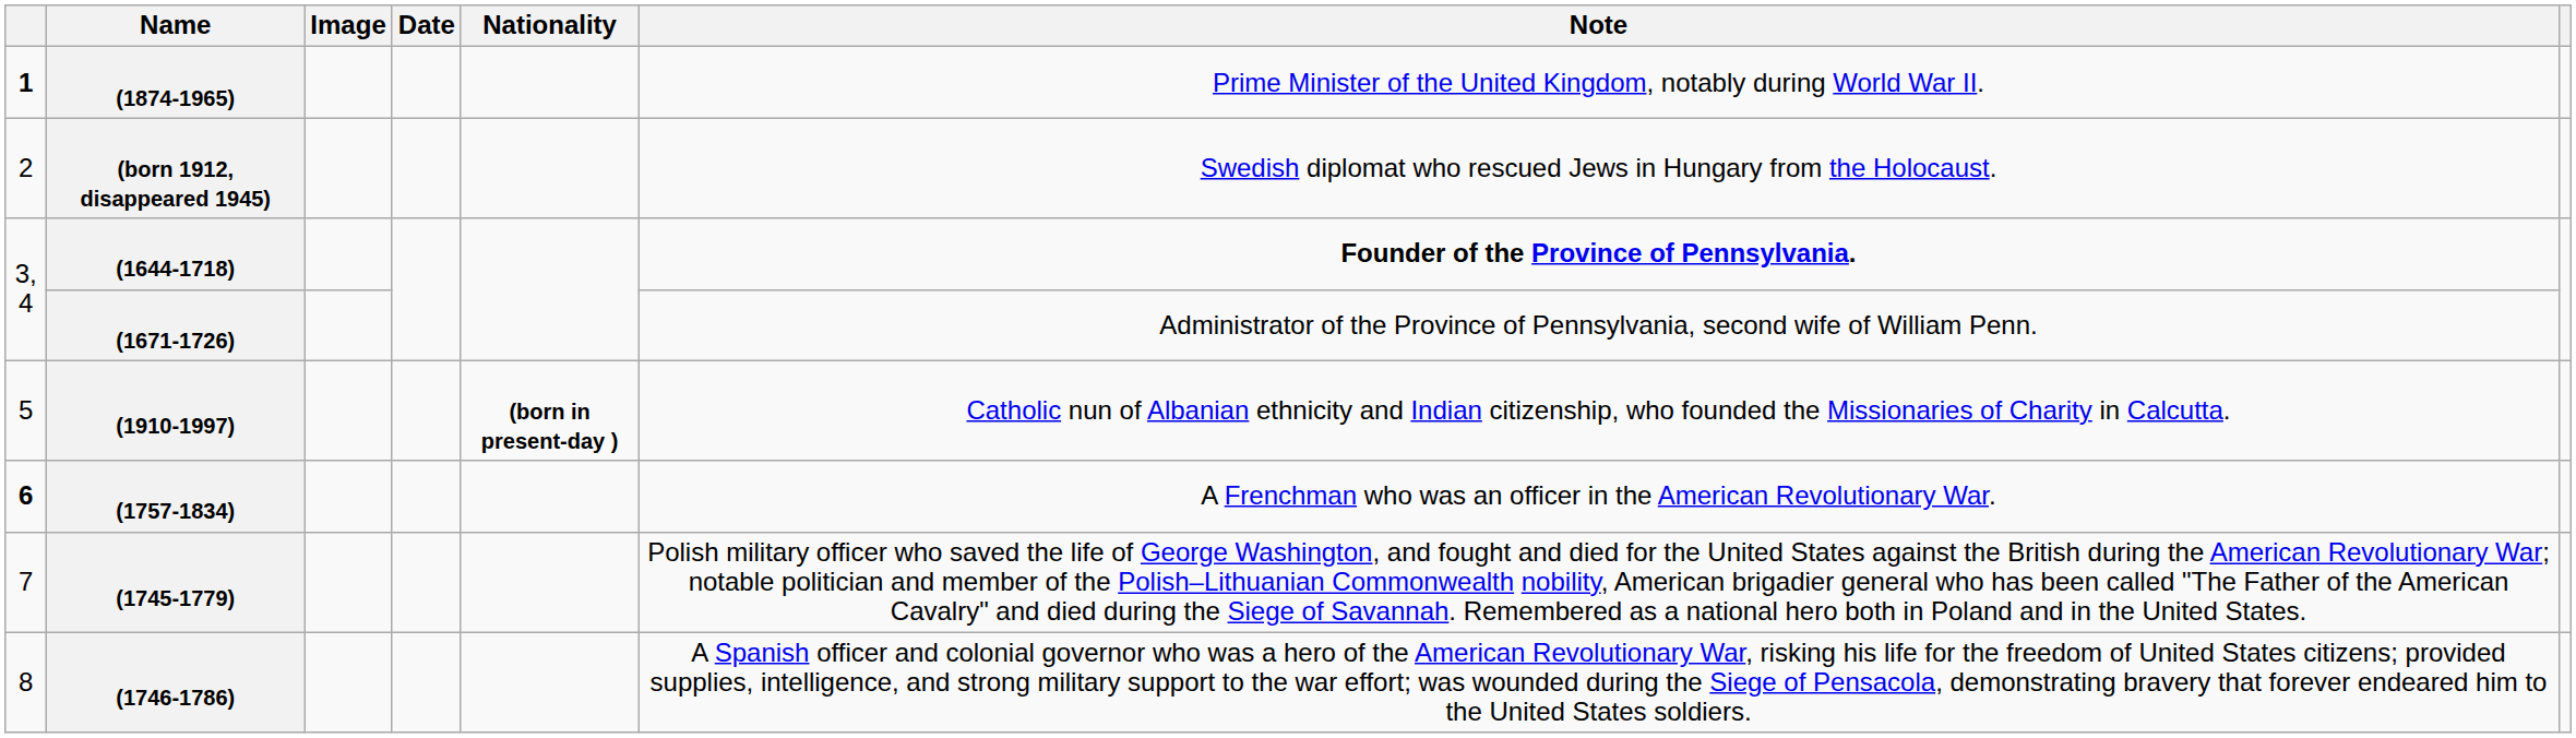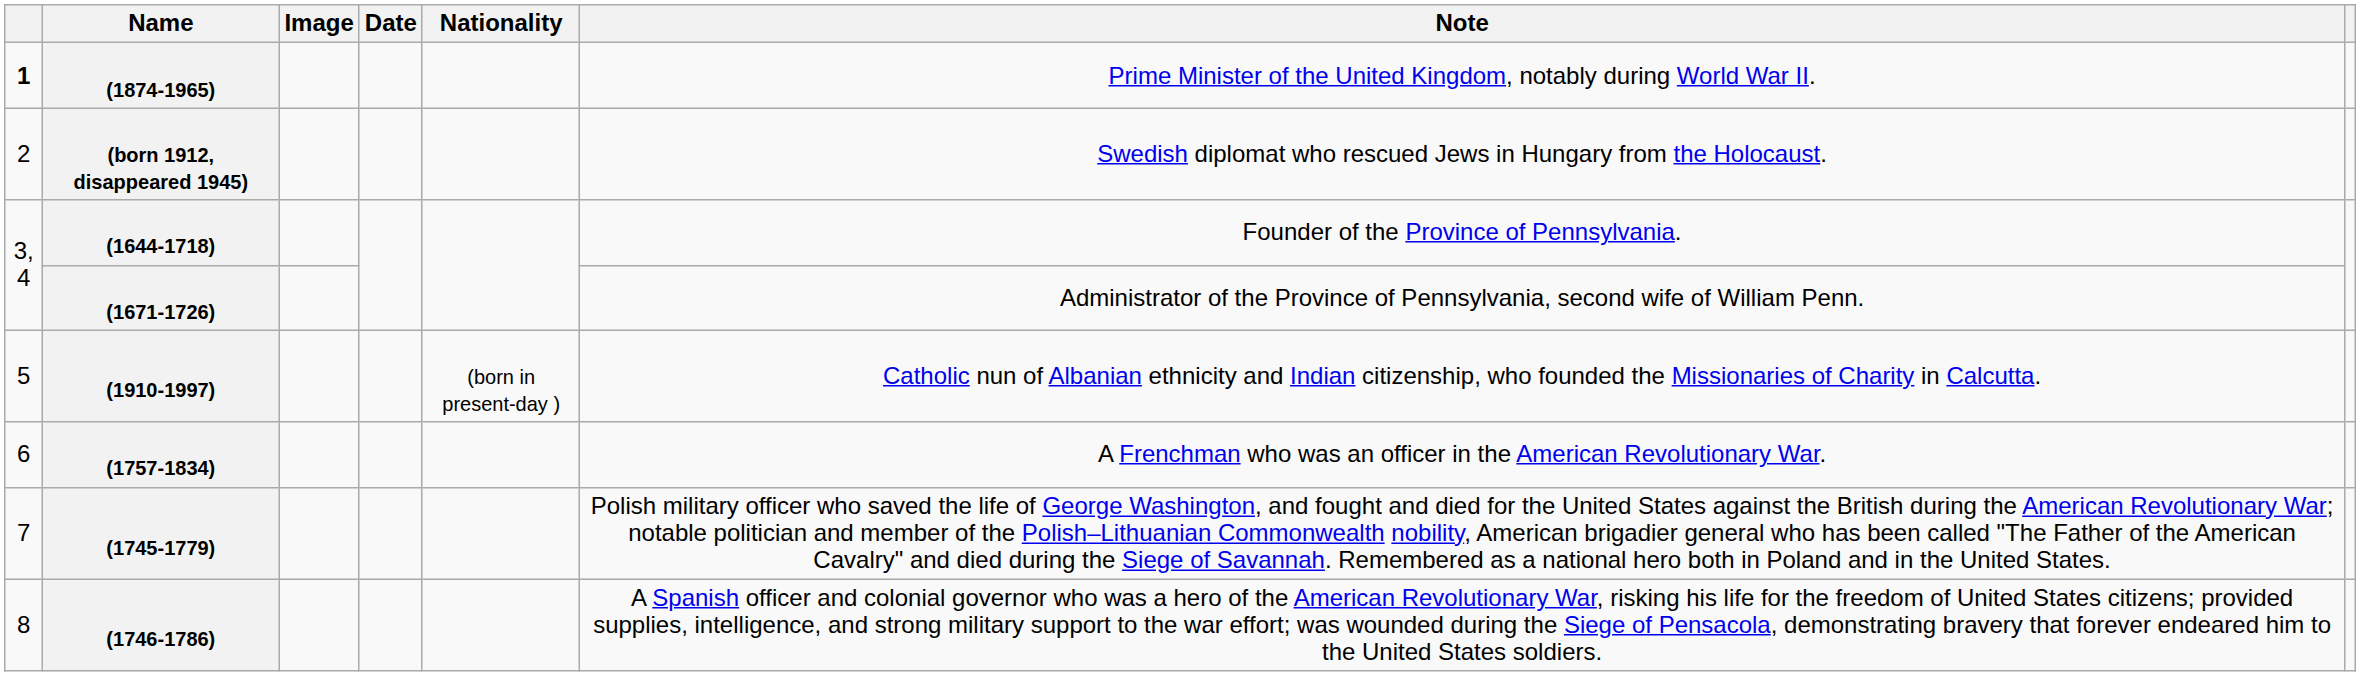(1644-1718) | Note: bold -> normal
(1910-1997) | Nationality: bold -> normal
(1757-1834) | column 1: bold -> normal
